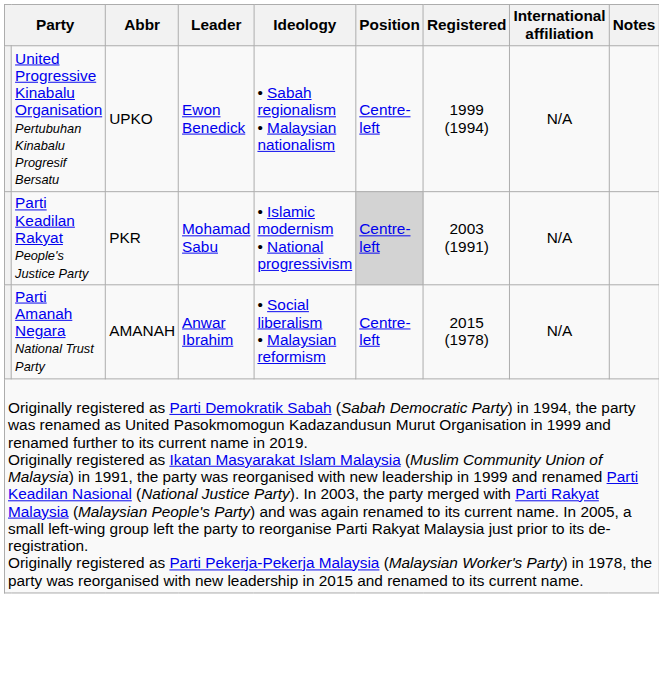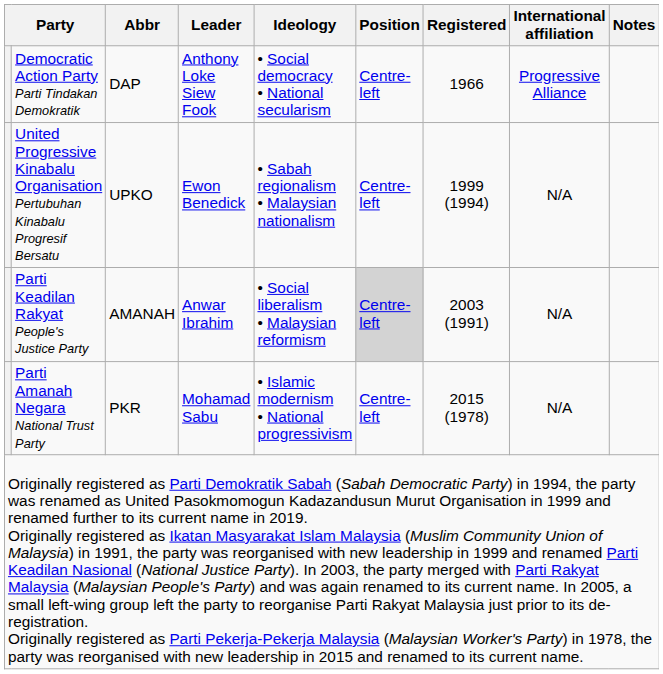+ row: Democratic Action Party Parti Tindakan Demokratik | DAP | Anthony Loke Siew Fook | • Social democracy • National secularism | Centre-left | 1966 | Progressive Alliance
Parti Keadilan Rakyat People's Justice Party | Abbr: PKR -> AMANAH
Parti Keadilan Rakyat People's Justice Party | Leader: Mohamad Sabu -> Anwar Ibrahim
Parti Keadilan Rakyat People's Justice Party | Ideology: • Islamic modernism • National progressivism -> • Social liberalism • Malaysian reformism
Parti Amanah Negara National Trust Party | Abbr: AMANAH -> PKR
Parti Amanah Negara National Trust Party | Leader: Anwar Ibrahim -> Mohamad Sabu
Parti Amanah Negara National Trust Party | Ideology: • Social liberalism • Malaysian reformism -> • Islamic modernism • National progressivism
